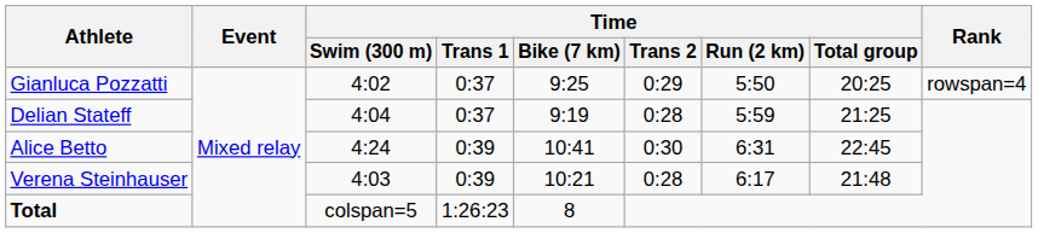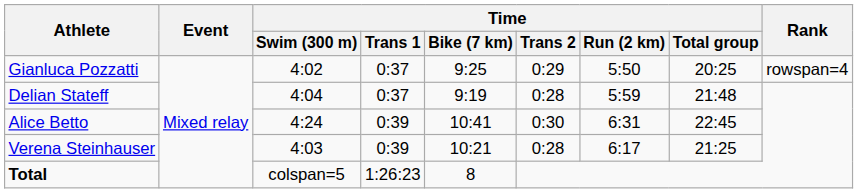Delian Stateff | Time / Total group: 21:25 -> 21:48
Verena Steinhauser | Time / Total group: 21:48 -> 21:25
